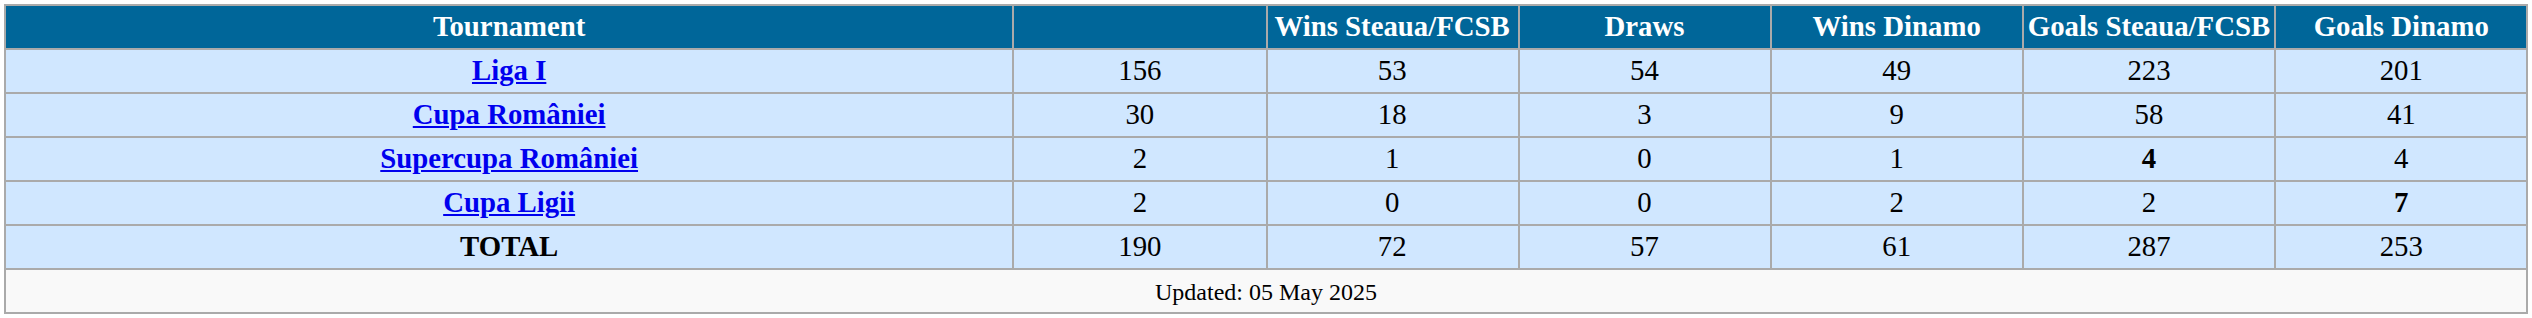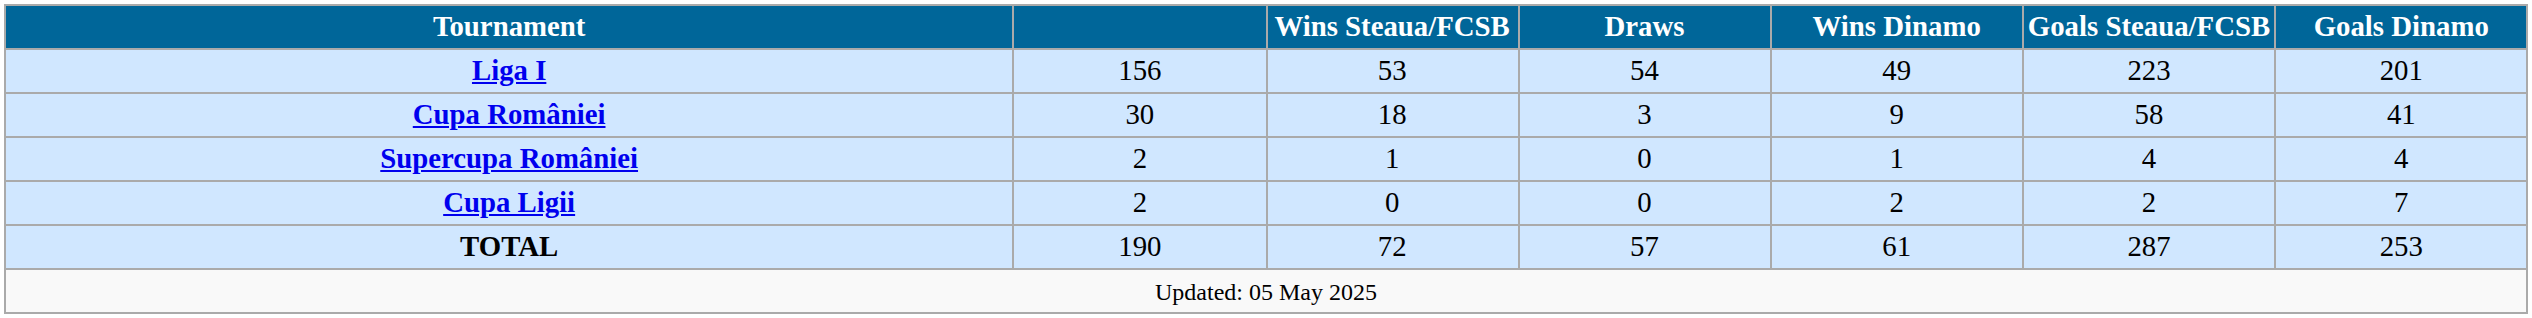Supercupa României | Goals Steaua/FCSB: bold -> normal
Cupa Ligii | Goals Dinamo: bold -> normal
